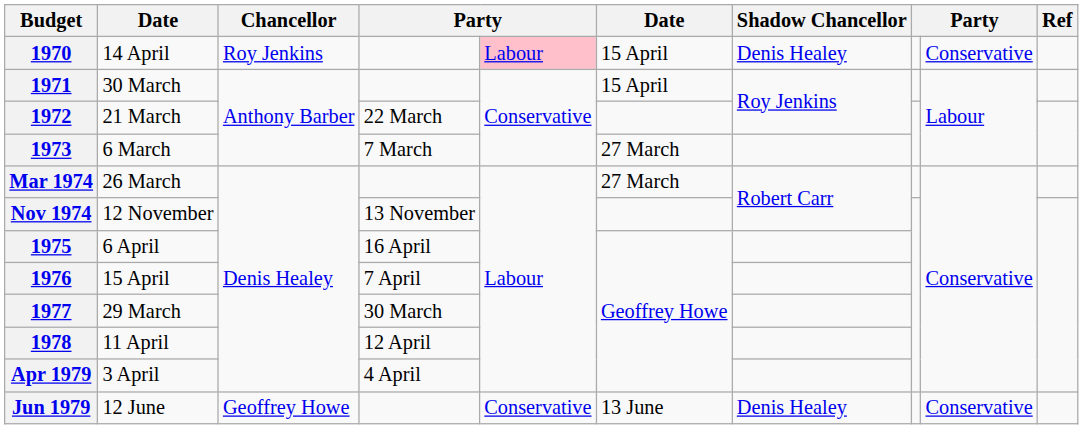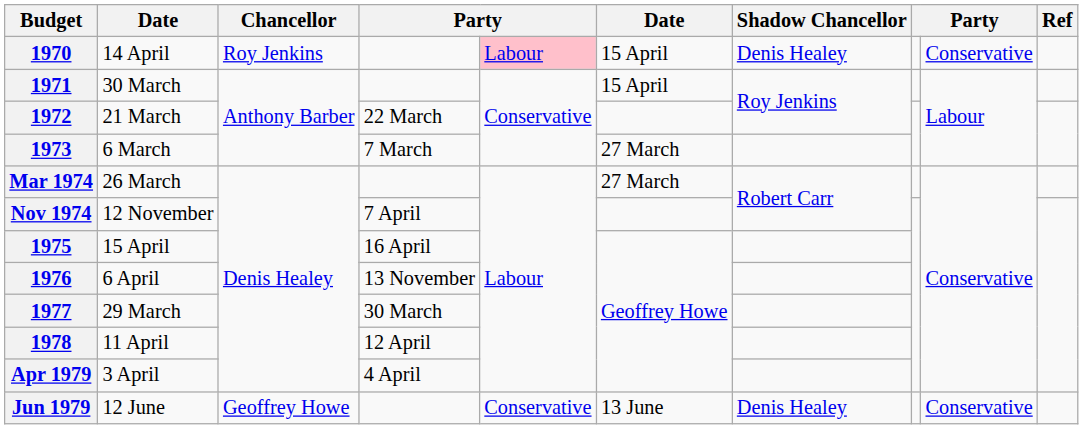Nov 1974 | column 4: 13 November -> 7 April
1975 | column 2: 6 April -> 15 April
1976 | column 2: 15 April -> 6 April
1976 | column 4: 7 April -> 13 November
